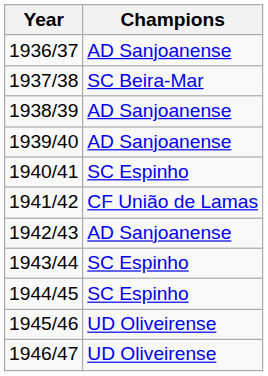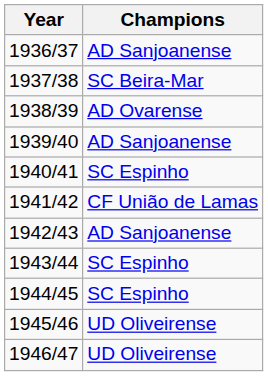1938/39 | Champions: AD Sanjoanense -> AD Ovarense
